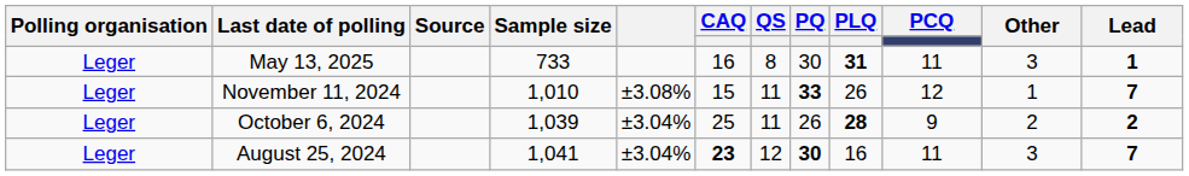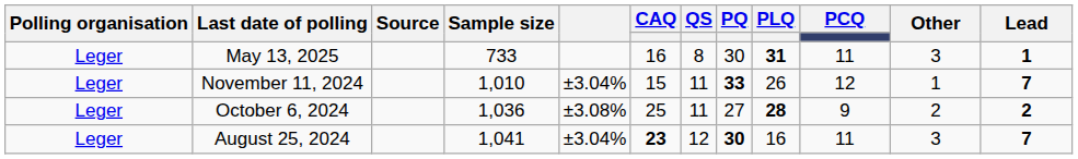November 11, 2024 | column 5: ±3.08% -> ±3.04%
October 6, 2024 | Sample size: 1,039 -> 1,036
October 6, 2024 | column 5: ±3.04% -> ±3.08%
October 6, 2024 | PQ: 26 -> 27
